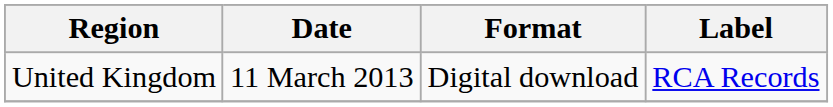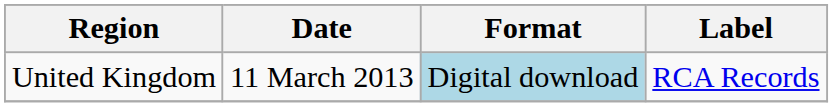United Kingdom | Format: no background -> lightblue background
